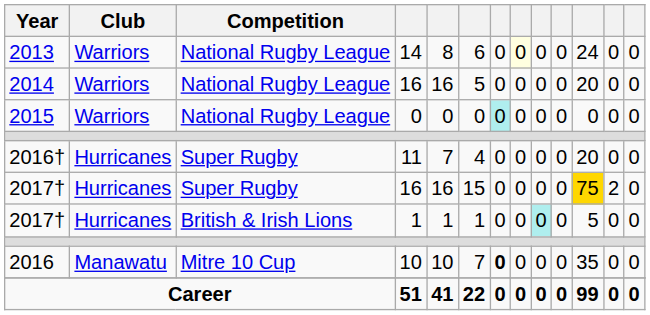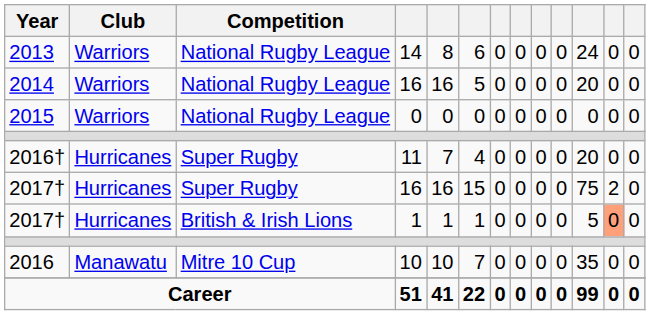2013 | column 8: lightyellow background -> no background
2015 | column 7: paleturquoise background -> no background
2017† / 16 | column 11: gold background -> no background
2017† / 1 | column 9: paleturquoise background -> no background
2017† / 1 | column 12: no background -> lightsalmon background
2016 | column 7: bold -> normal
